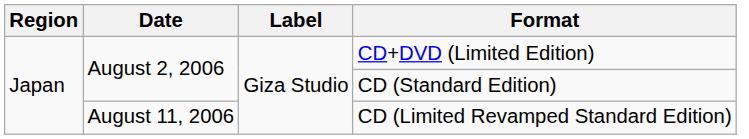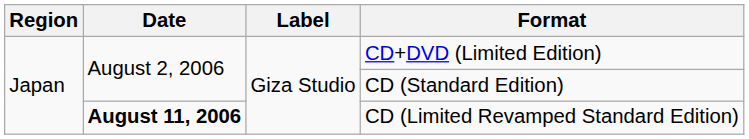CD (Limited Revamped Standard Edition) | Date: normal -> bold
